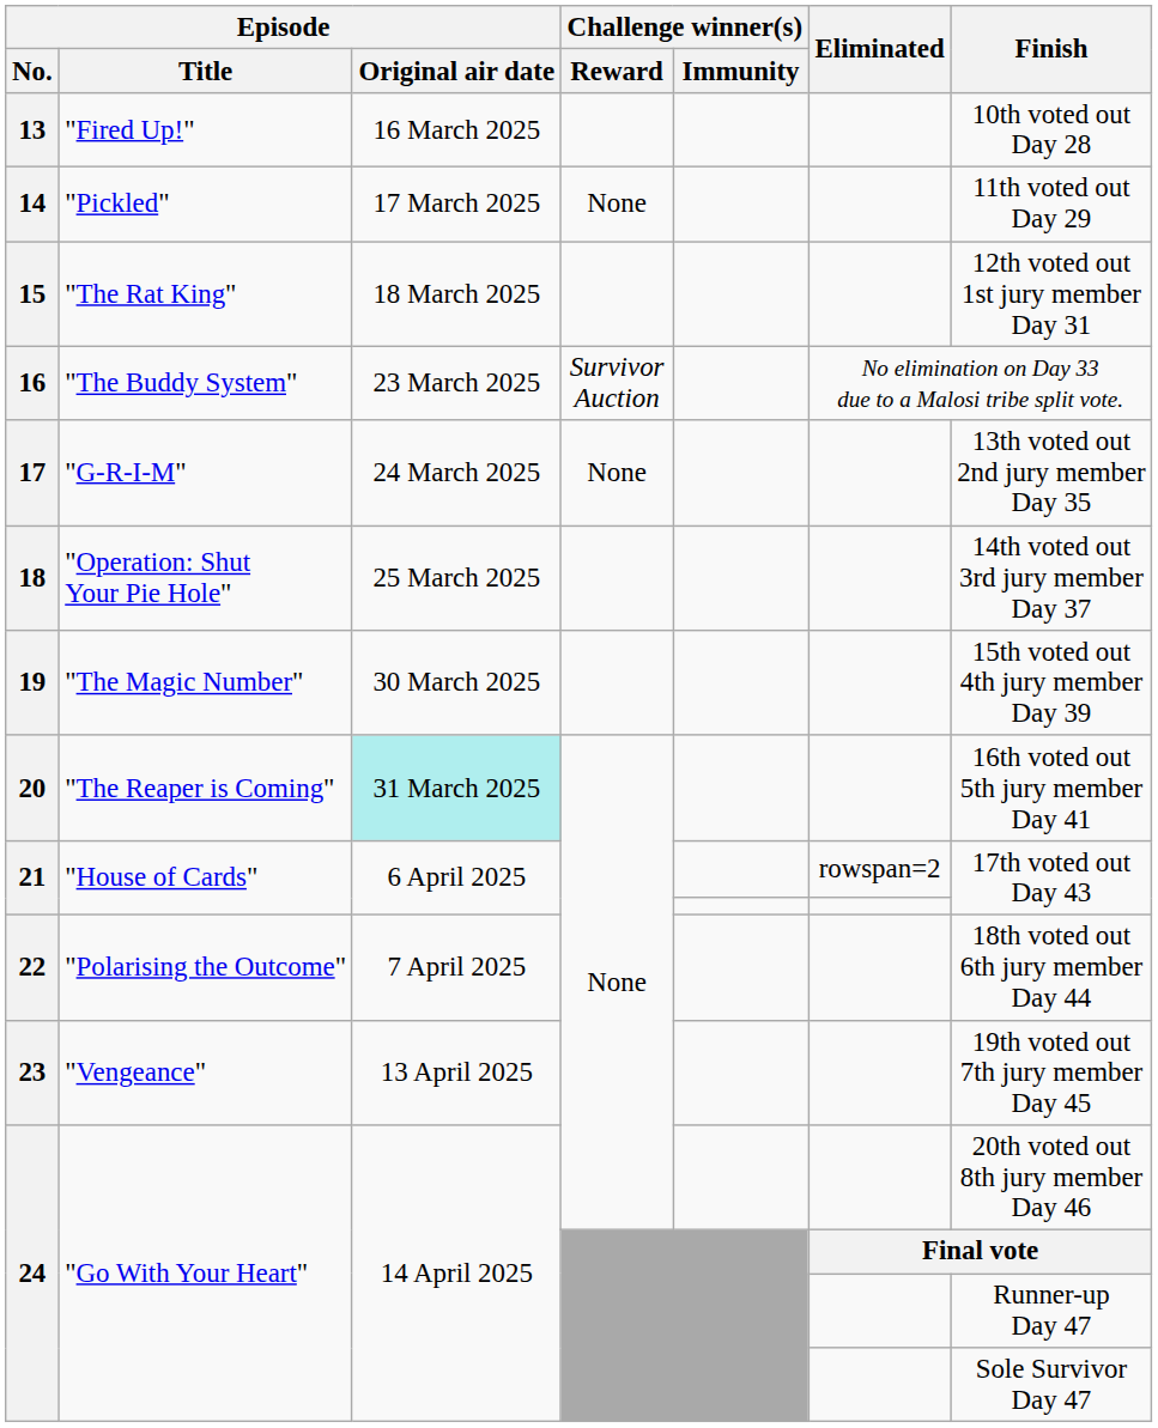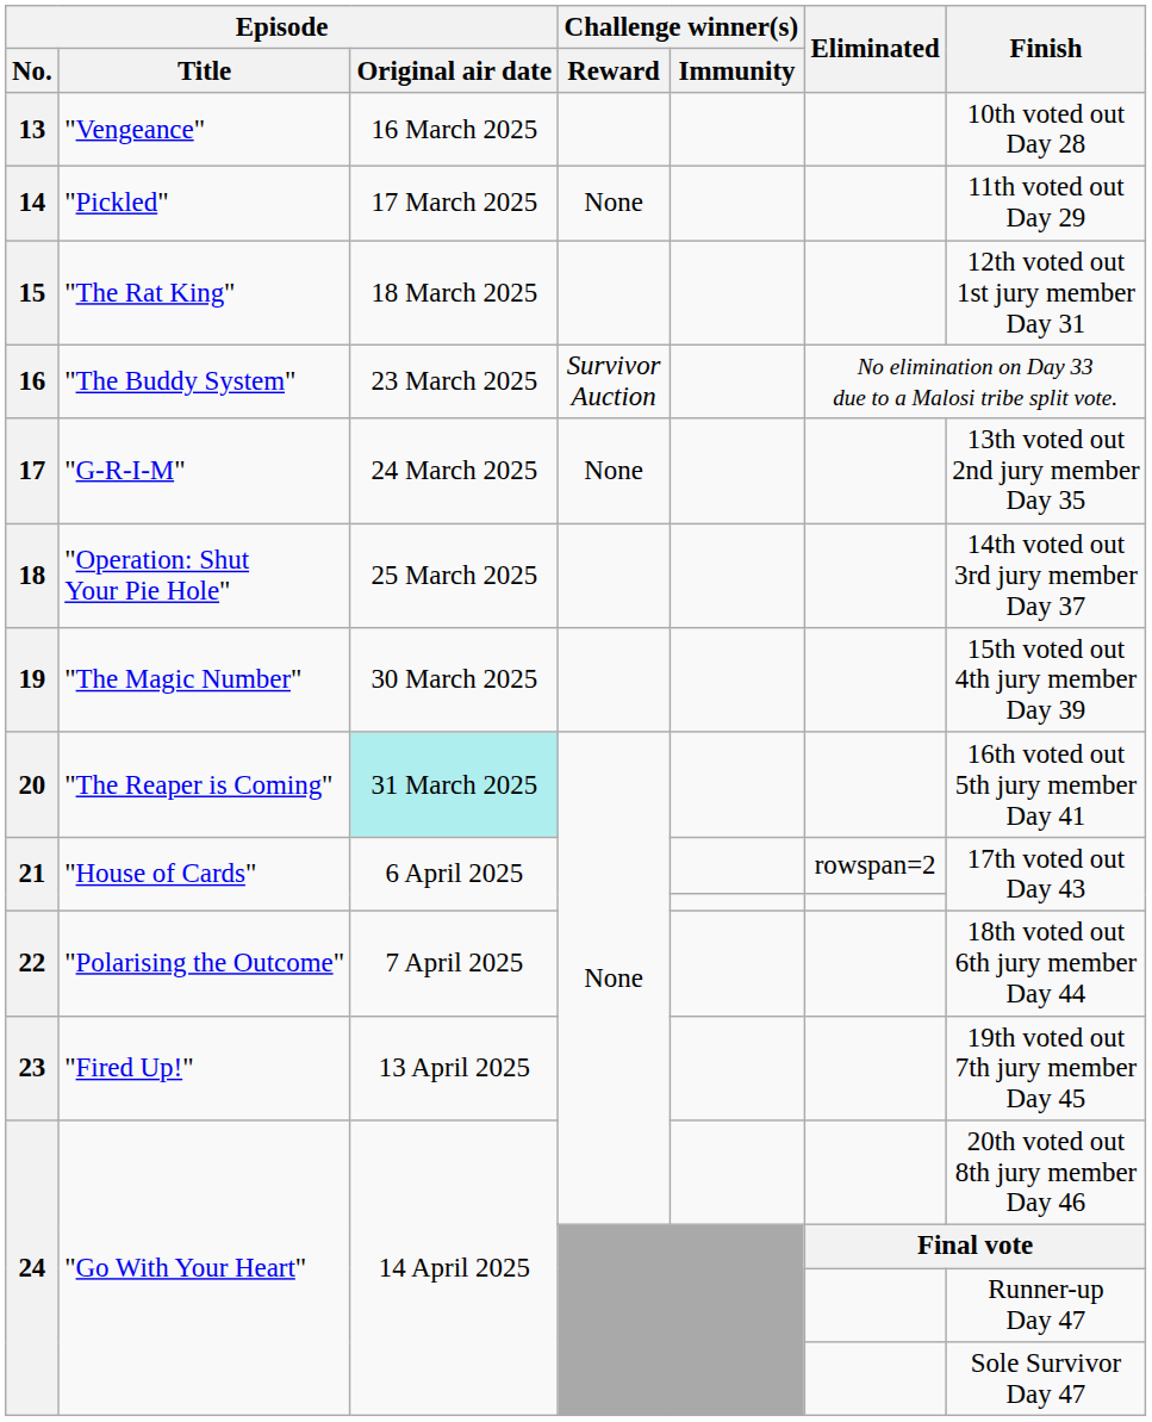13 | Episode / Title: "Fired Up!" -> "Vengeance"
23 | Episode / Title: "Vengeance" -> "Fired Up!"
